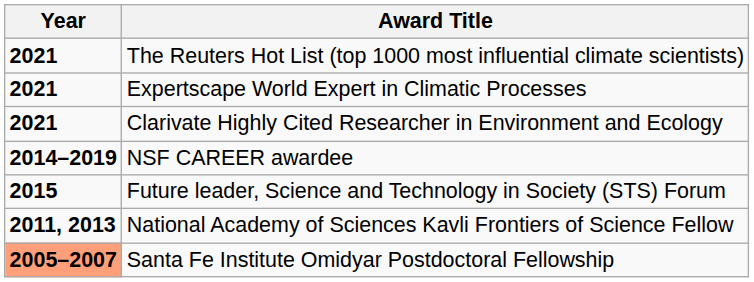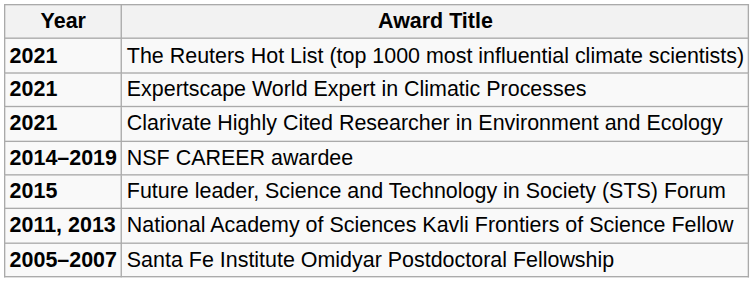Santa Fe Institute Omidyar Postdoctoral Fellowship | Year: lightsalmon background -> no background
